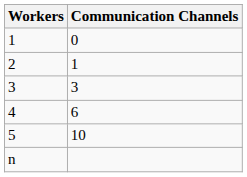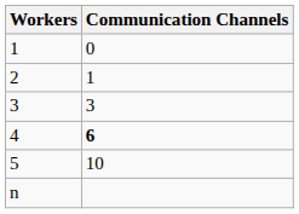4 | Communication Channels: normal -> bold
